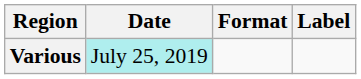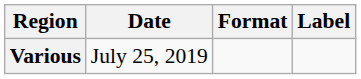Various | Date: paleturquoise background -> no background
